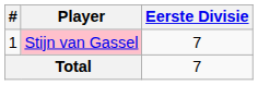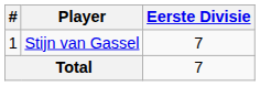1 | Player: pink background -> no background
